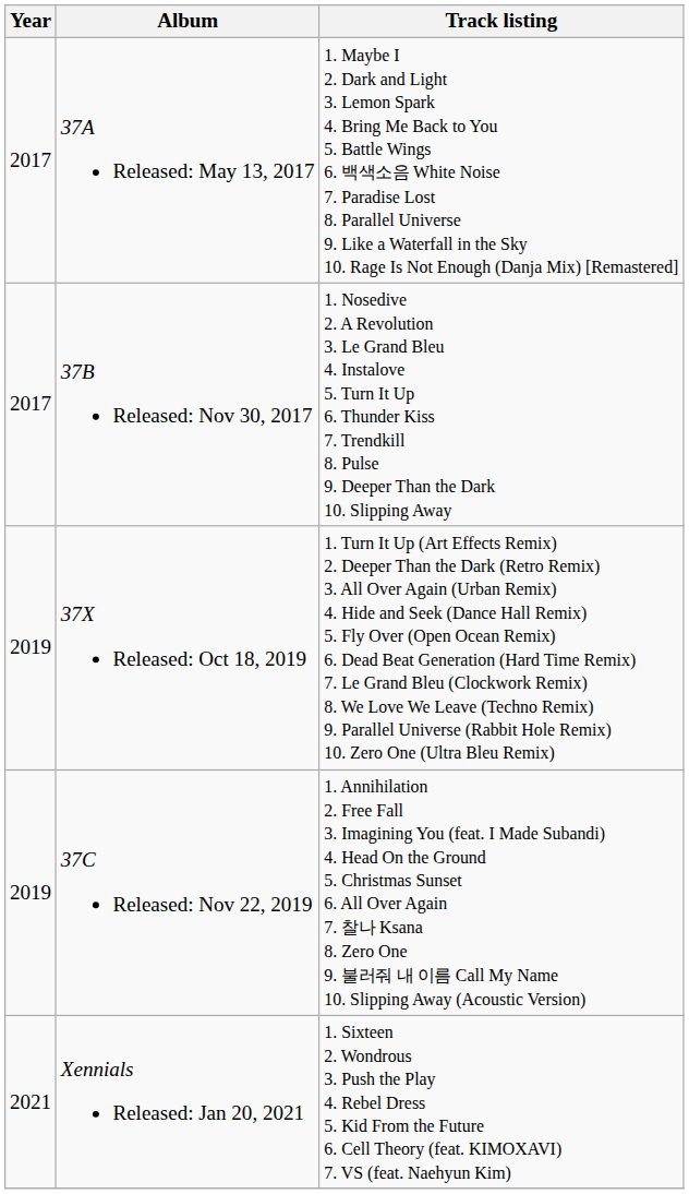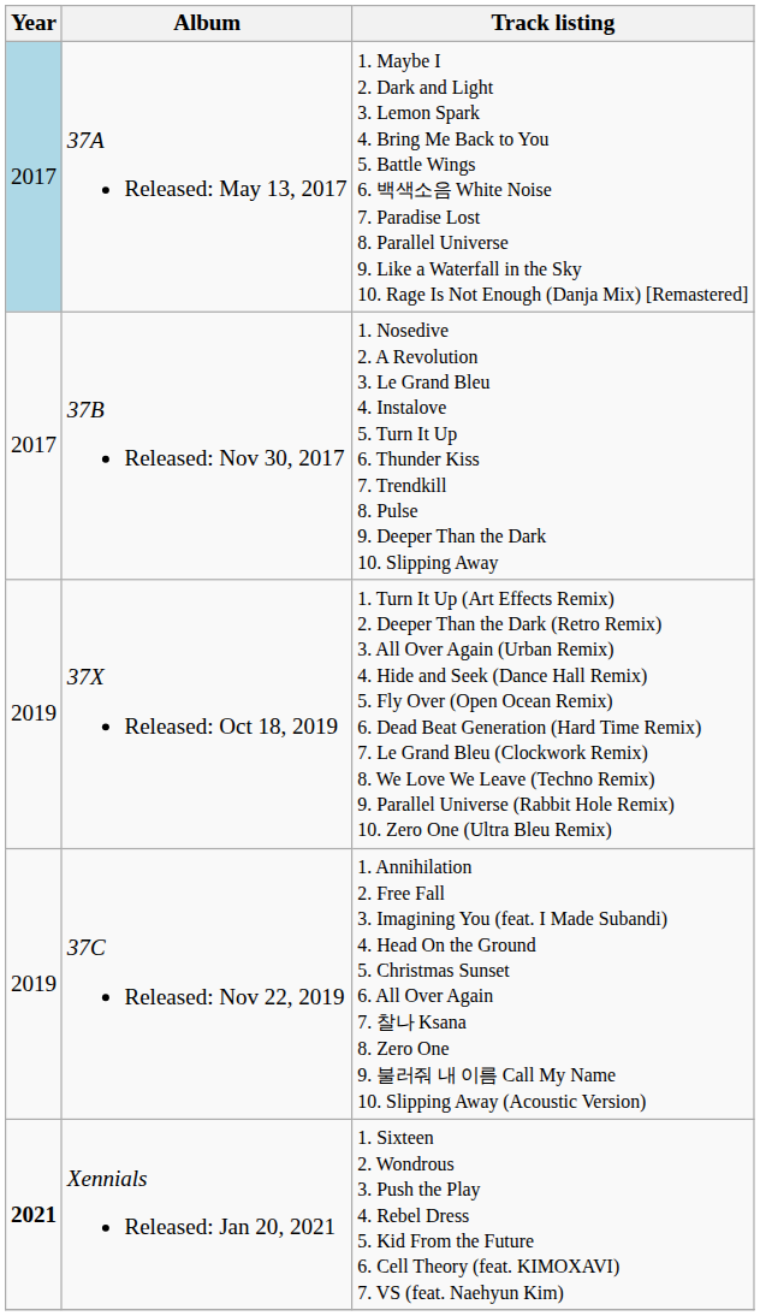37A Released: May 13, 2017 | Year: no background -> lightblue background
Xennials Released: Jan 20, 2021 | Year: normal -> bold
